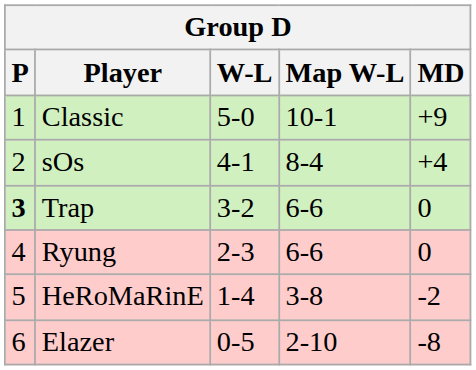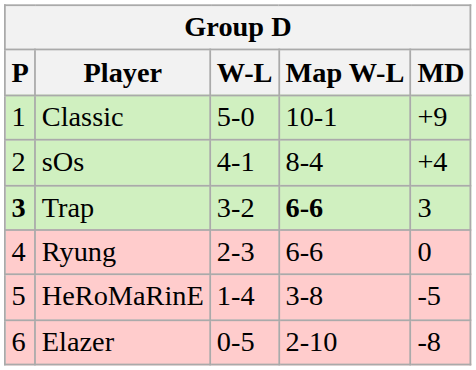Trap | Map W-L: normal -> bold
Trap | MD: 0 -> 3
HeRoMaRinE | MD: -2 -> -5
